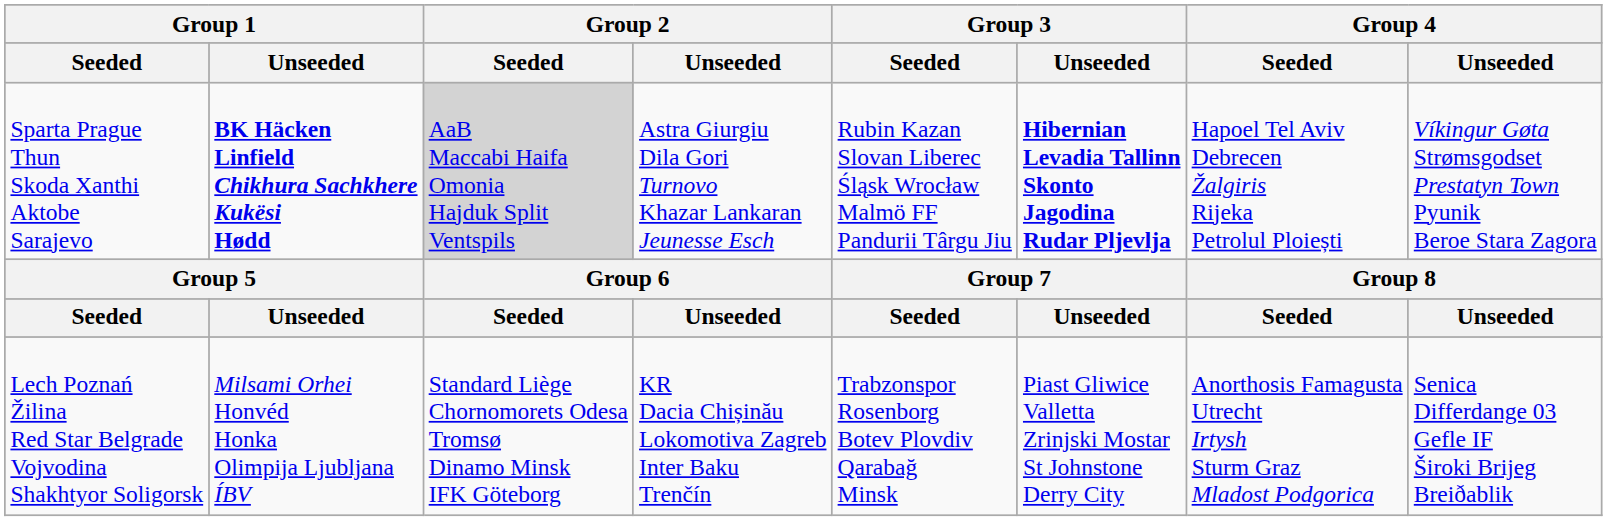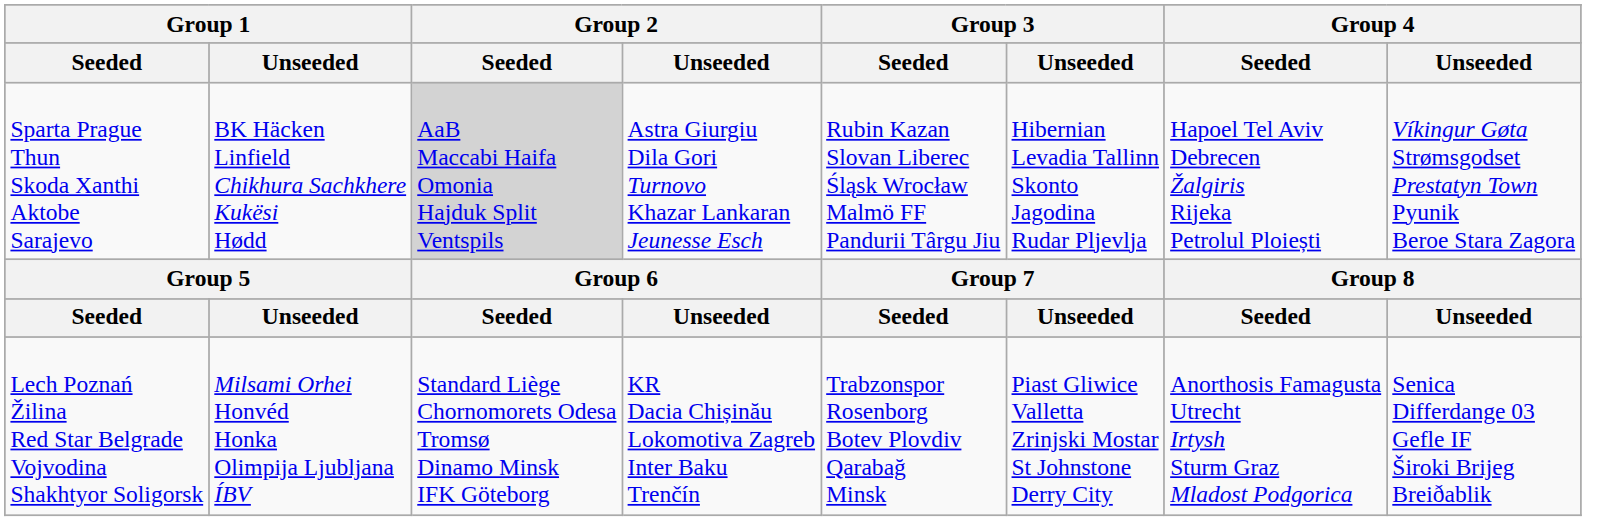Sparta Prague Thun Skoda Xanthi Aktobe Sarajevo | Group 1 / Unseeded: bold -> normal
Sparta Prague Thun Skoda Xanthi Aktobe Sarajevo | Group 3 / Unseeded: bold -> normal
